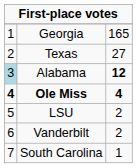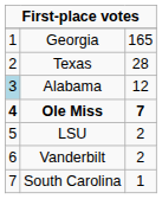Texas | column 3: 27 -> 28
Alabama | column 3: bold -> normal
Ole Miss | column 3: 4 -> 7
